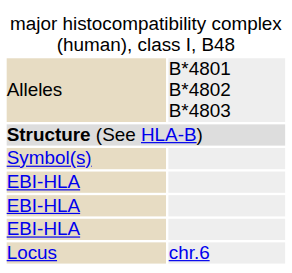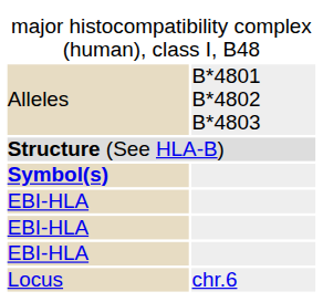Symbol(s) | column 1: normal -> bold
